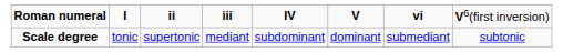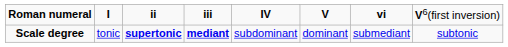Scale degree | column 3: normal -> bold
Scale degree | column 4: normal -> bold
